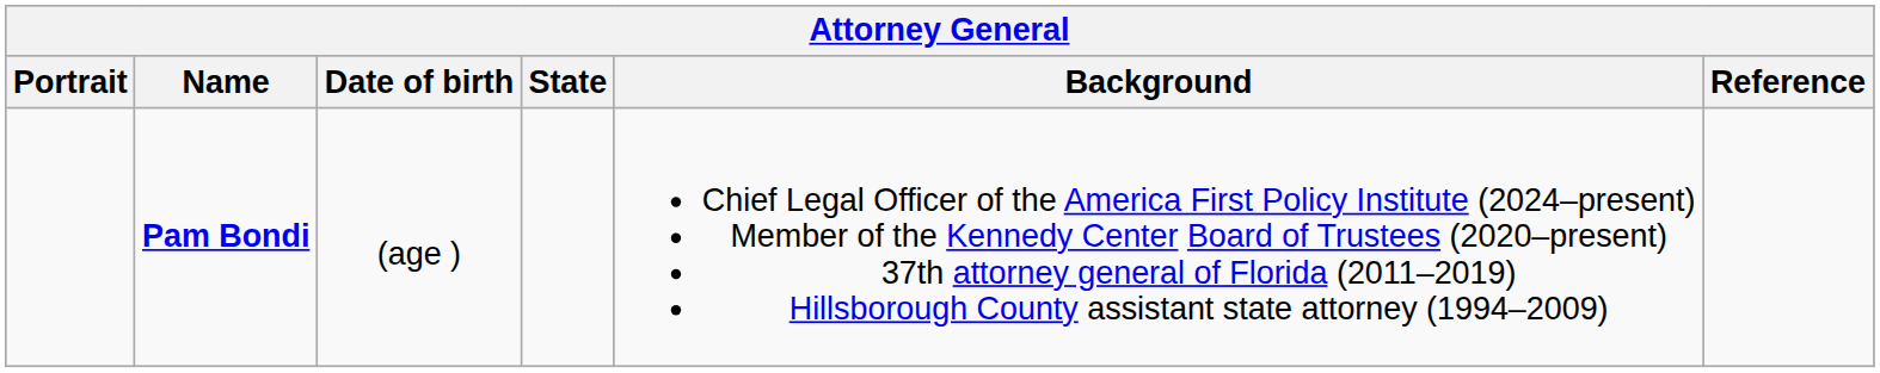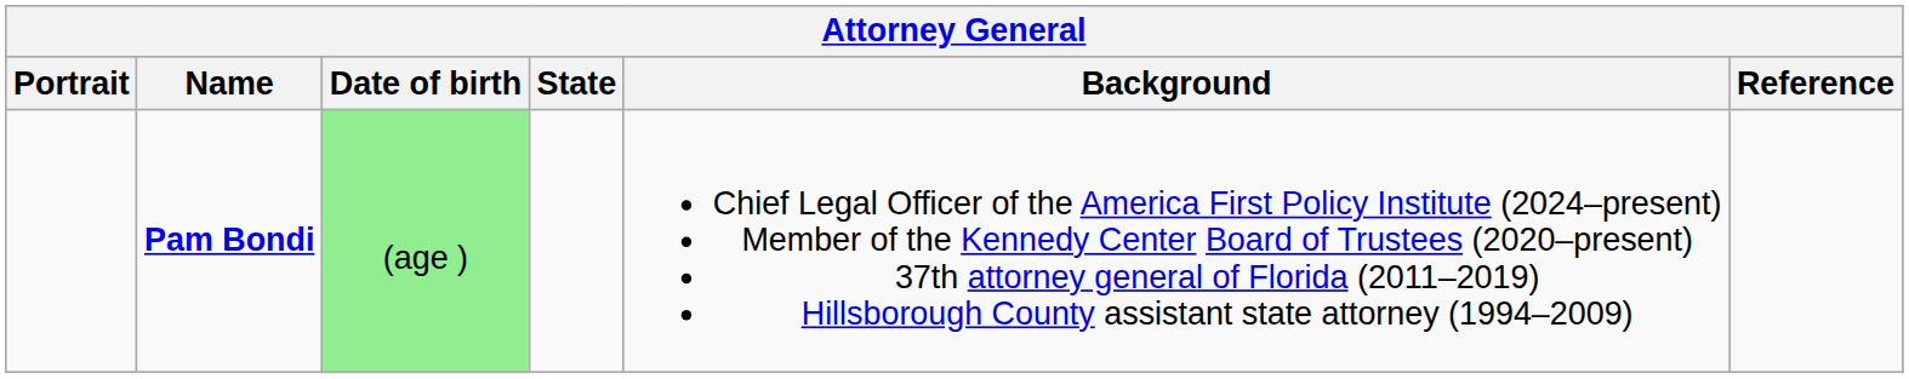Pam Bondi | Date of birth: no background -> lightgreen background
